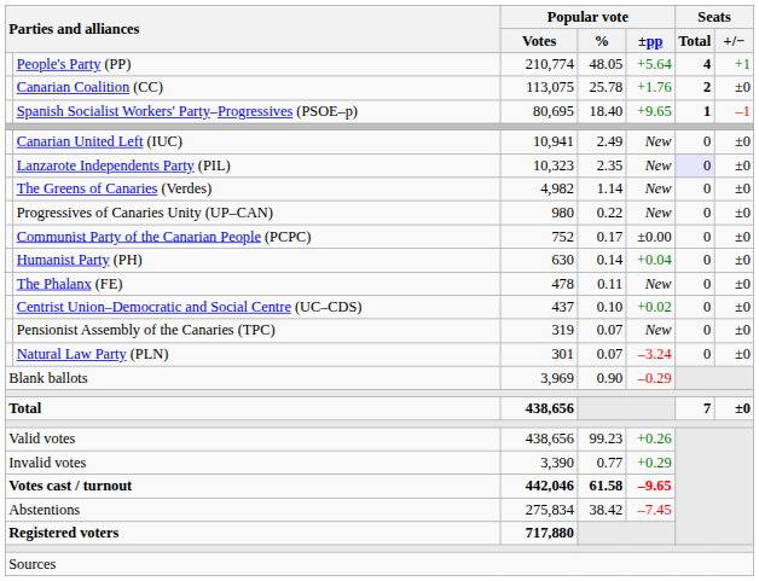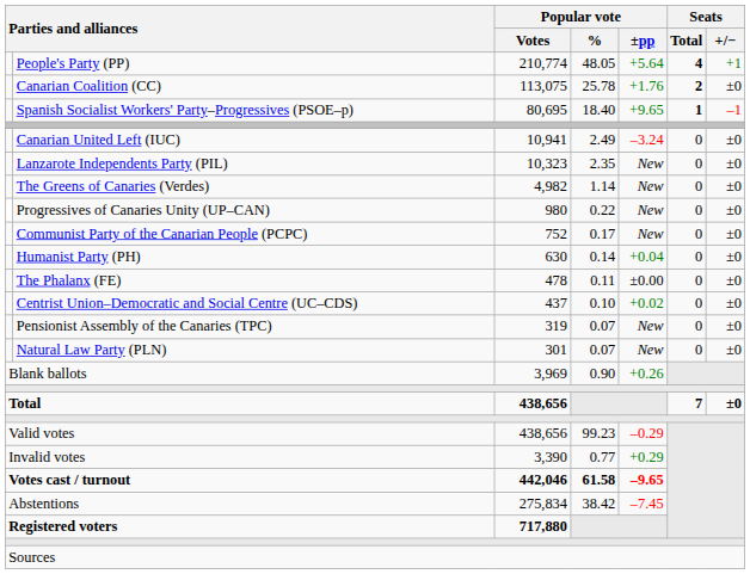Canarian United Left (IUC) | Popular vote / ±pp: New -> –3.24
Lanzarote Independents Party (PIL) | Seats / Total: lavender background -> no background
Communist Party of the Canarian People (PCPC) | Popular vote / ±pp: ±0.00 -> New
The Phalanx (FE) | Popular vote / ±pp: New -> ±0.00
Natural Law Party (PLN) | Popular vote / ±pp: –3.24 -> New
Blank ballots | Popular vote / ±pp: –0.29 -> +0.26
Valid votes | Popular vote / ±pp: +0.26 -> –0.29
